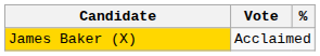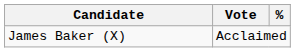James Baker (X) | Candidate: gold background -> no background
